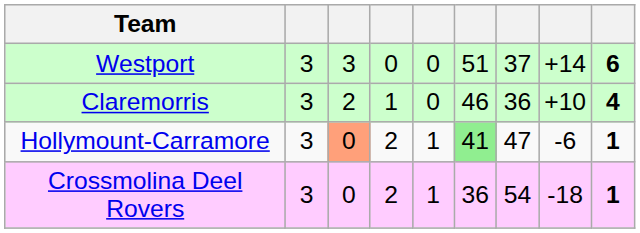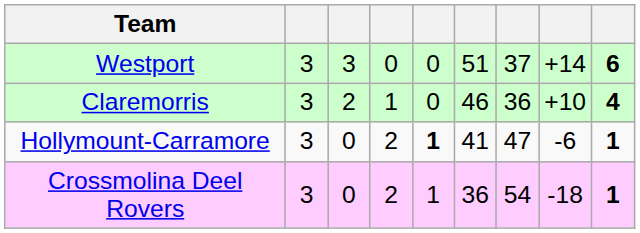Hollymount-Carramore | column 3: lightsalmon background -> no background
Hollymount-Carramore | column 5: normal -> bold
Hollymount-Carramore | column 6: lightgreen background -> no background
